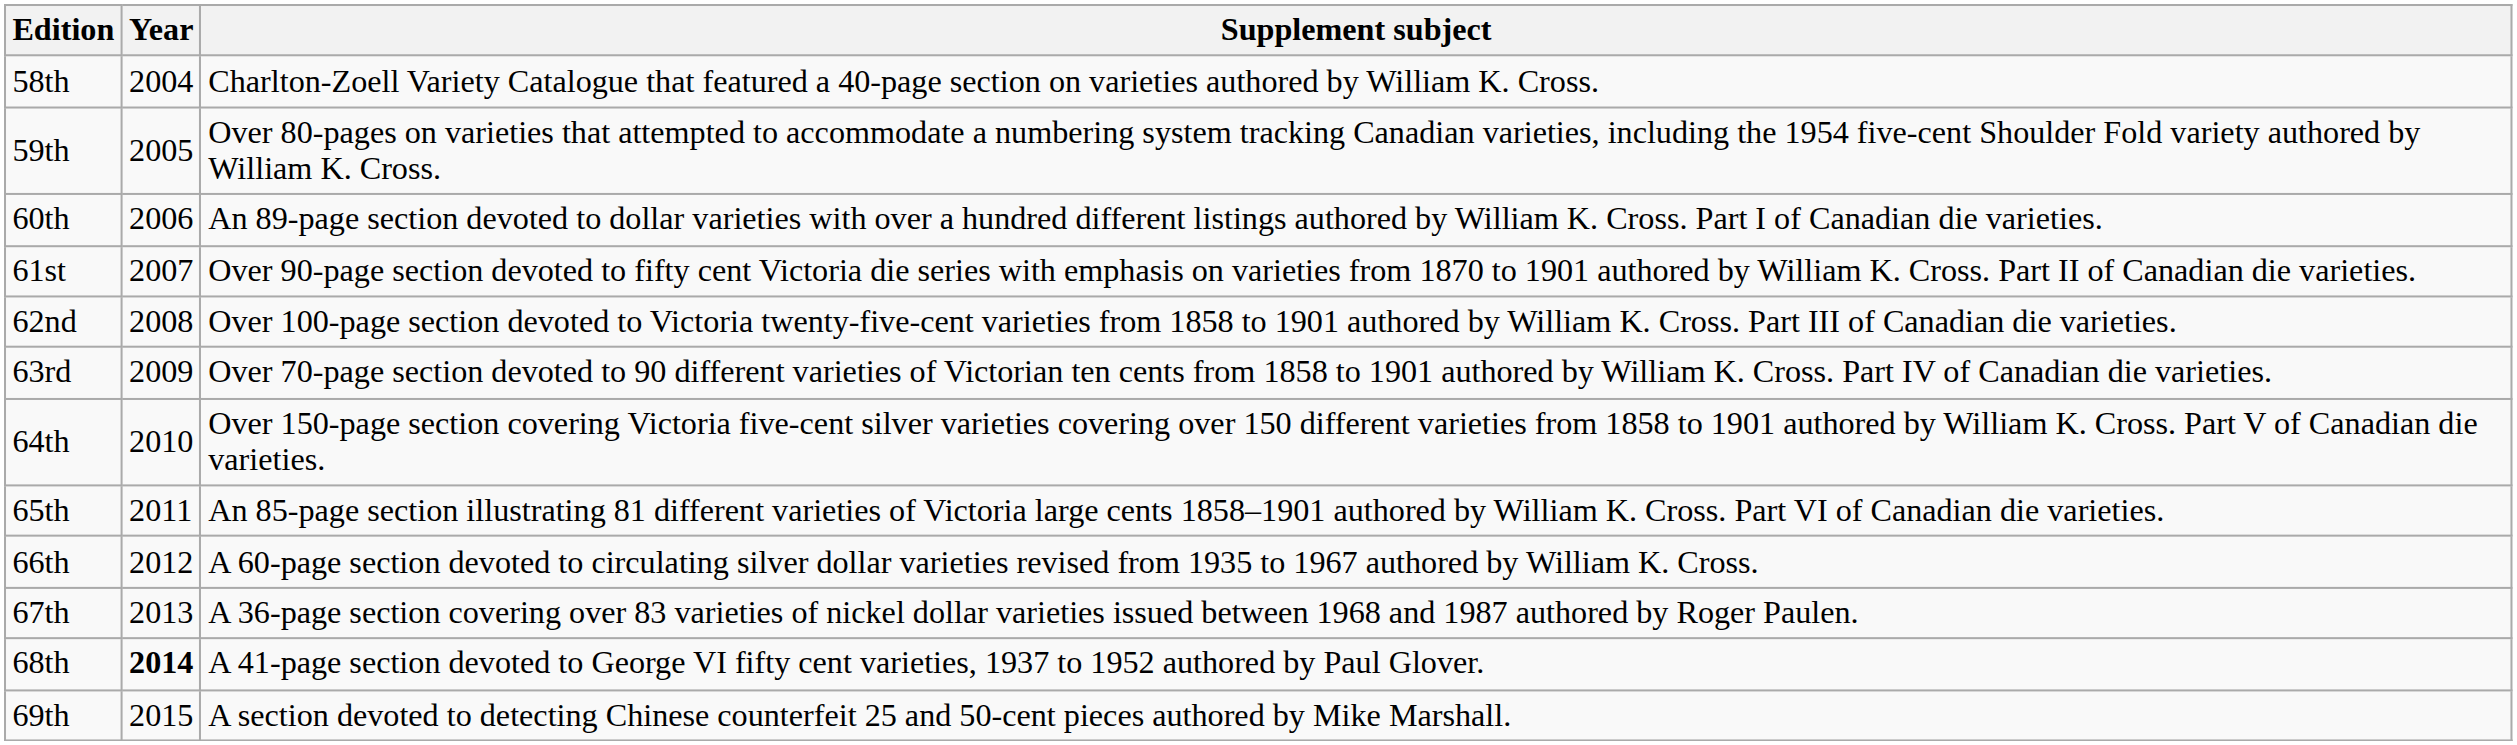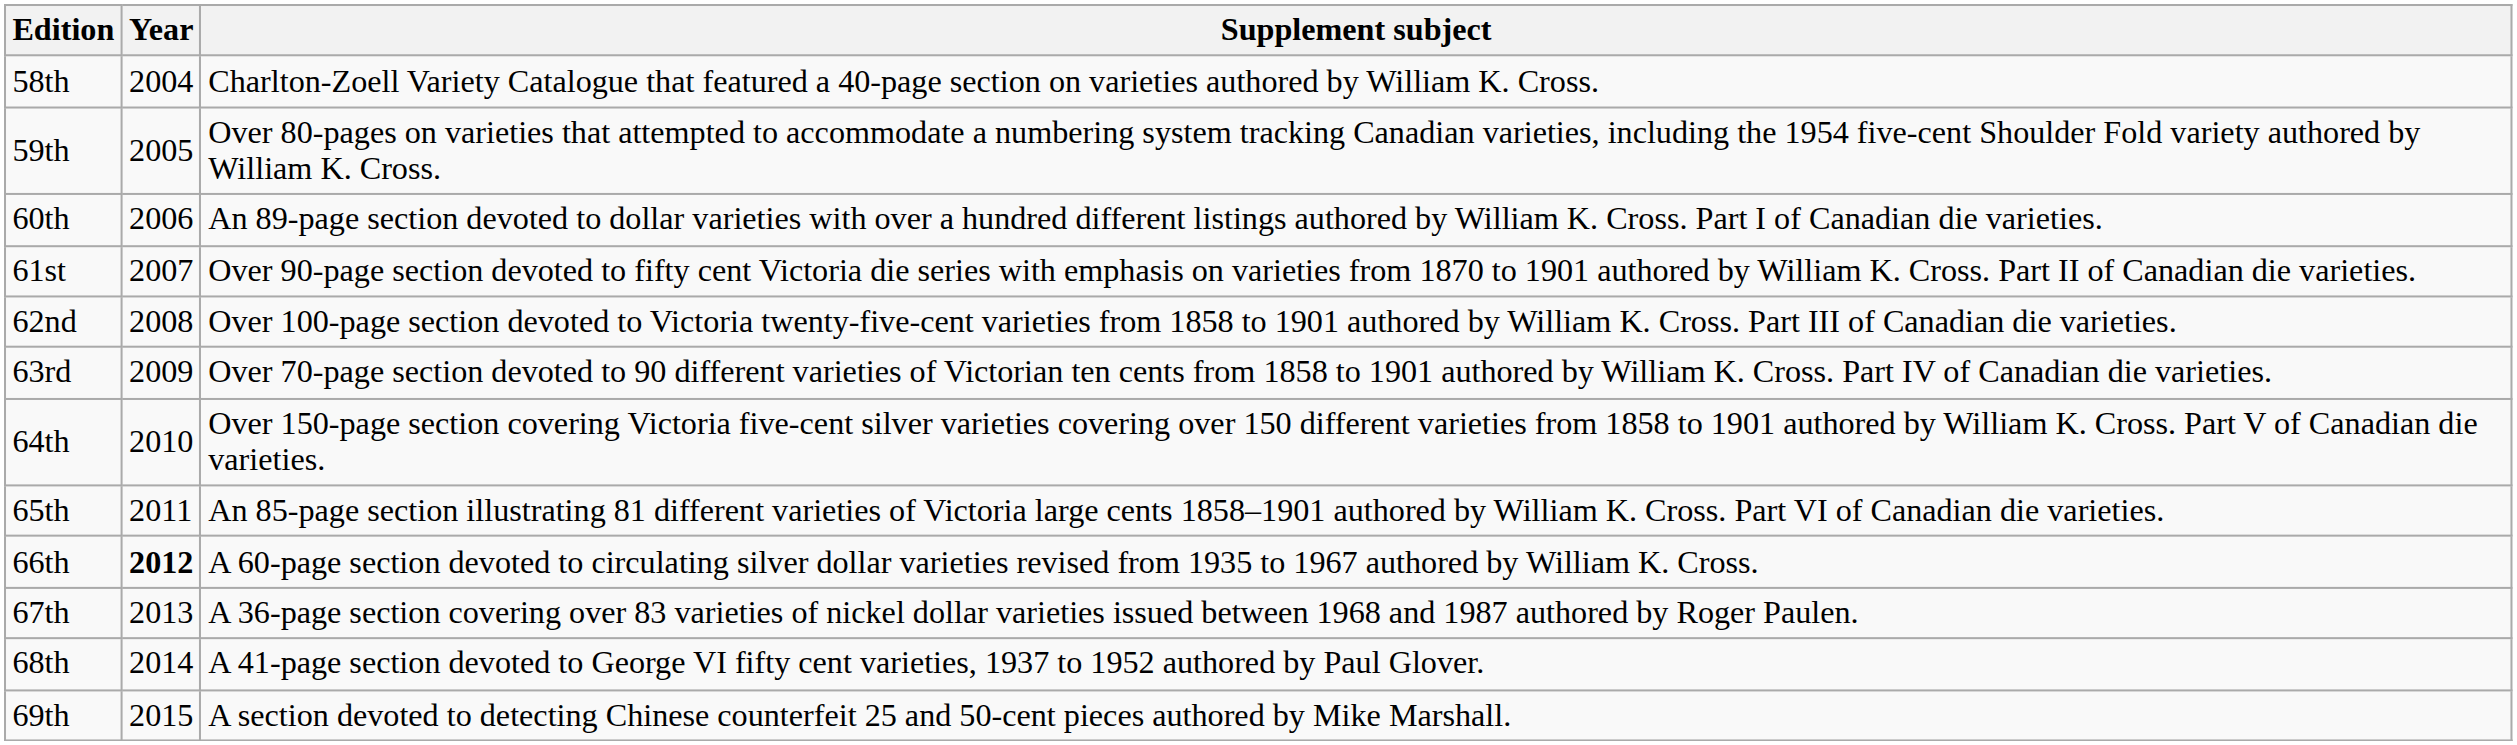66th | Year: normal -> bold
68th | Year: bold -> normal
